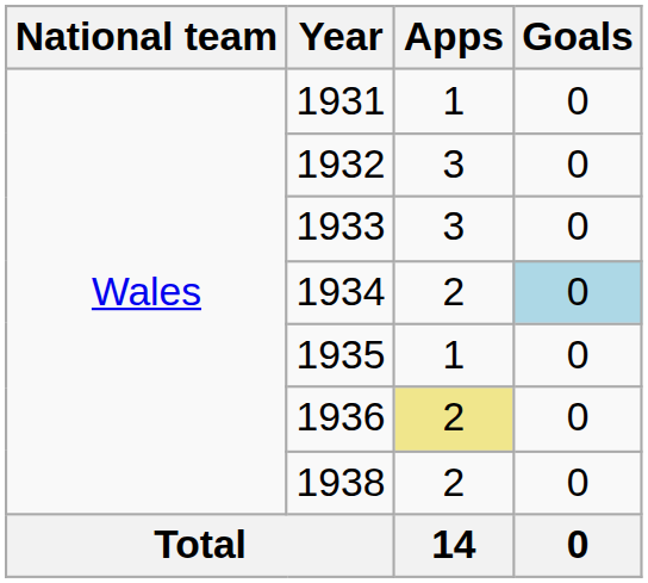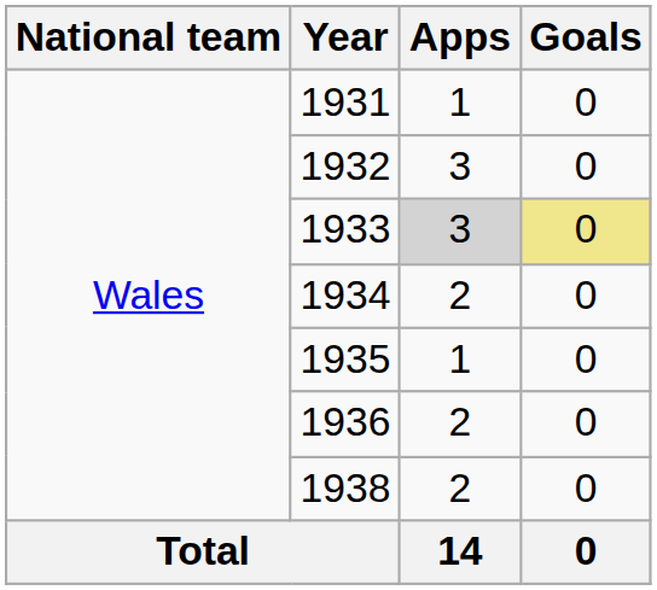1933 | Apps: no background -> lightgrey background
1933 | Goals: no background -> khaki background
1934 | Goals: lightblue background -> no background
1936 | Apps: khaki background -> no background
